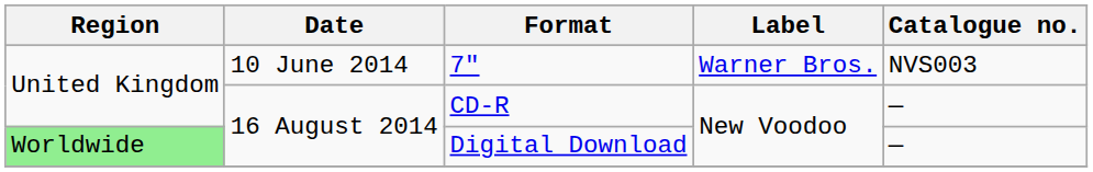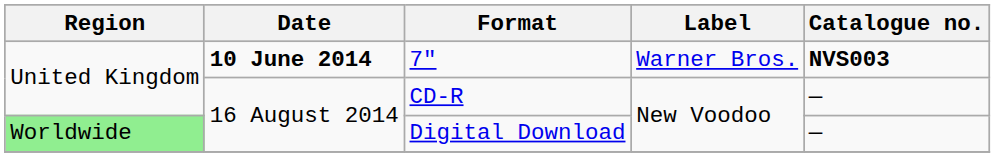7" | Date: normal -> bold
7" | Catalogue no.: normal -> bold
